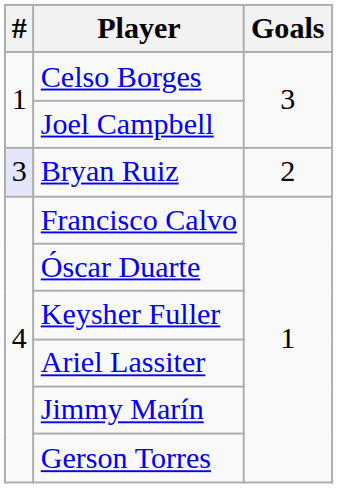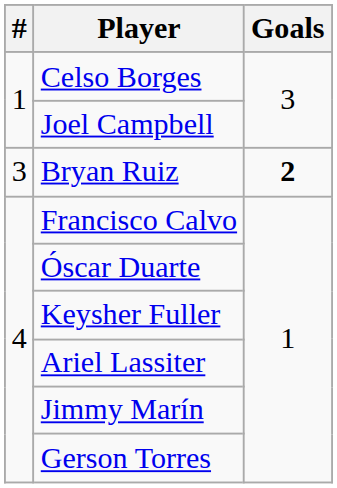Bryan Ruiz | #: lavender background -> no background
Bryan Ruiz | Goals: normal -> bold
